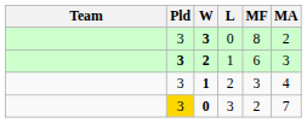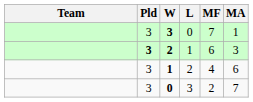row 2 | MF: 8 -> 7
row 2 | MA: 2 -> 1
row 4 | MF: 3 -> 4
row 4 | MA: 4 -> 6
row 5 | Pld: gold background -> no background
